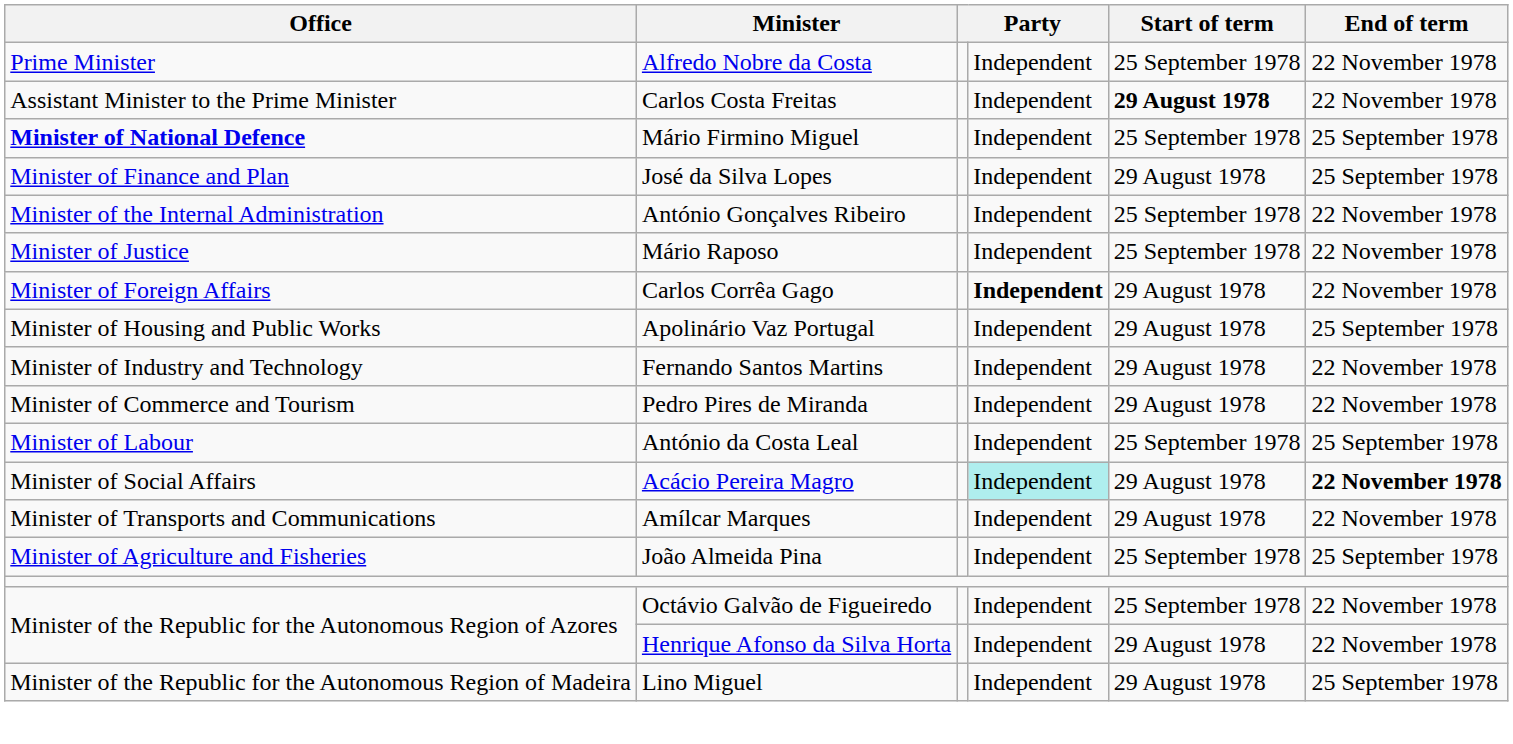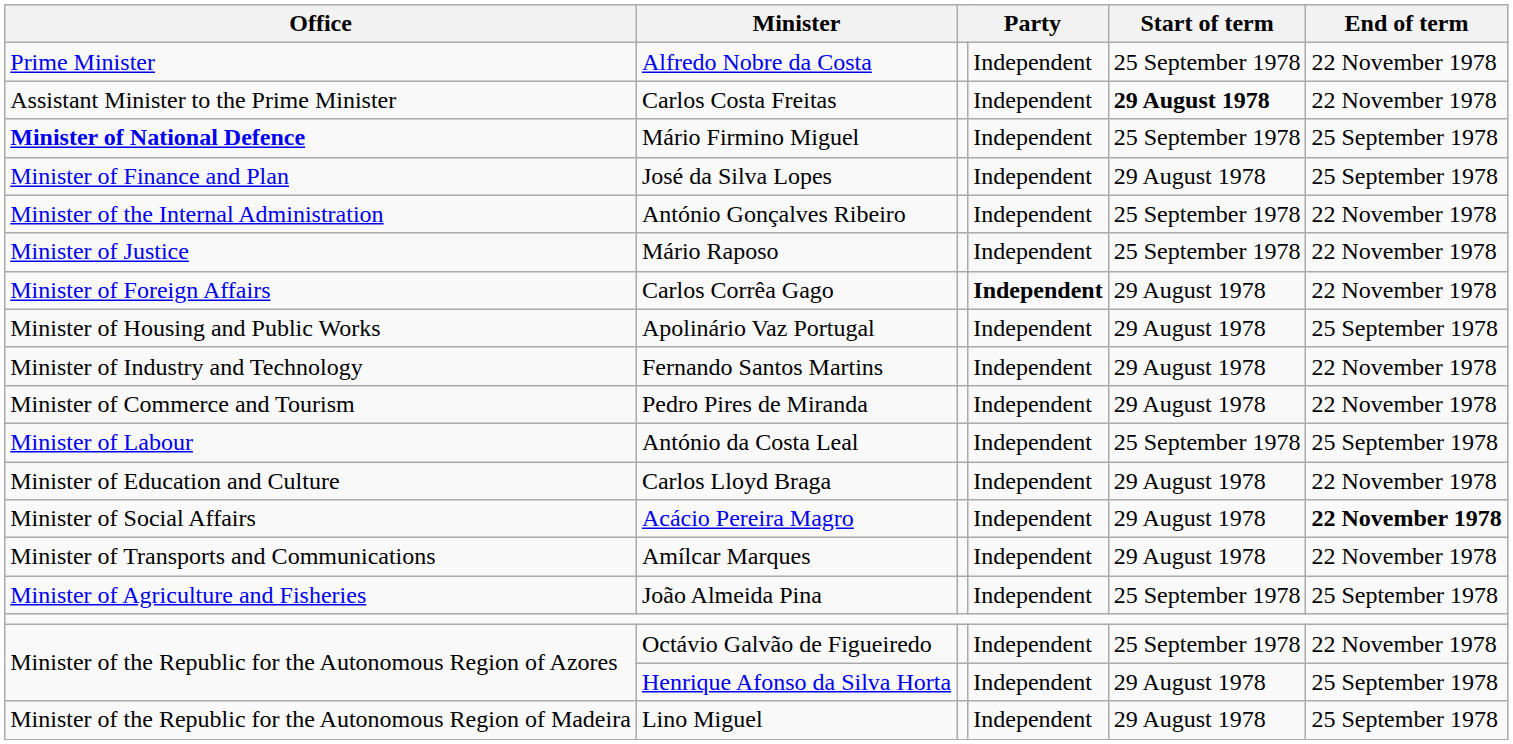+ row: Minister of Education and Culture | Carlos Lloyd Braga | Independent | 29 August 1978 | 22 November 1978
Acácio Pereira Magro | column 4: paleturquoise background -> no background
Henrique Afonso da Silva Horta | End of term: 22 November 1978 -> 25 September 1978
